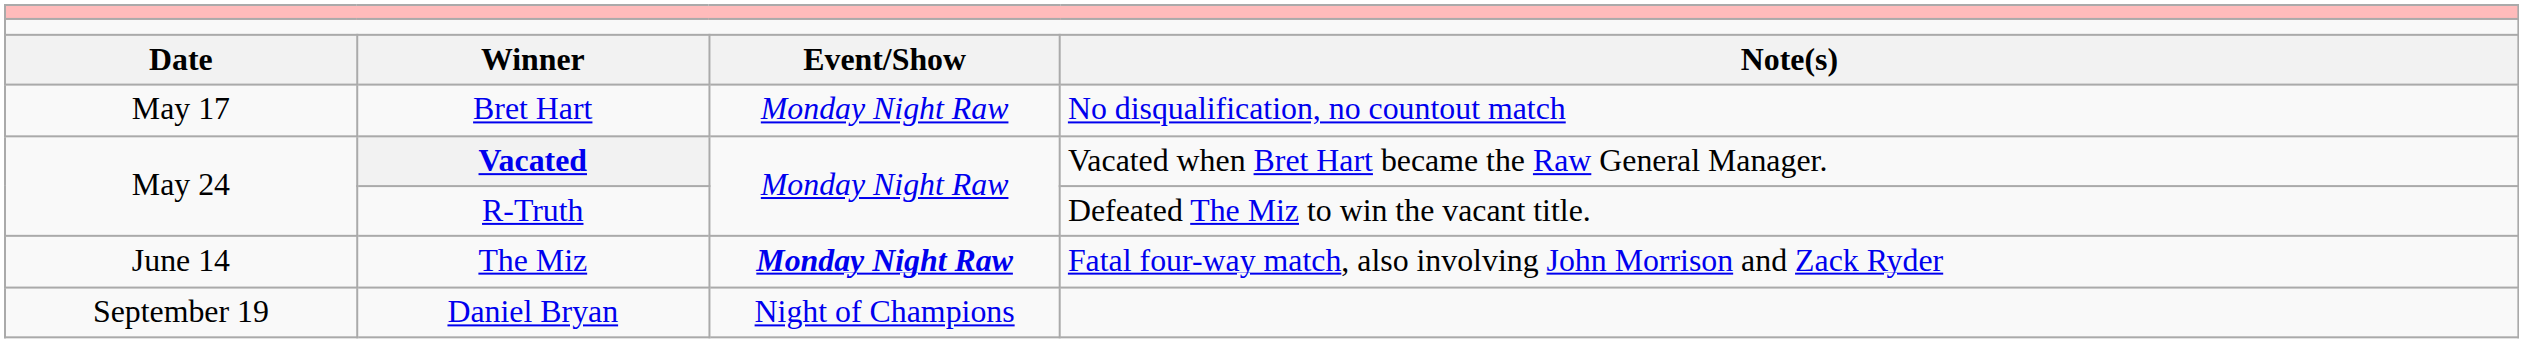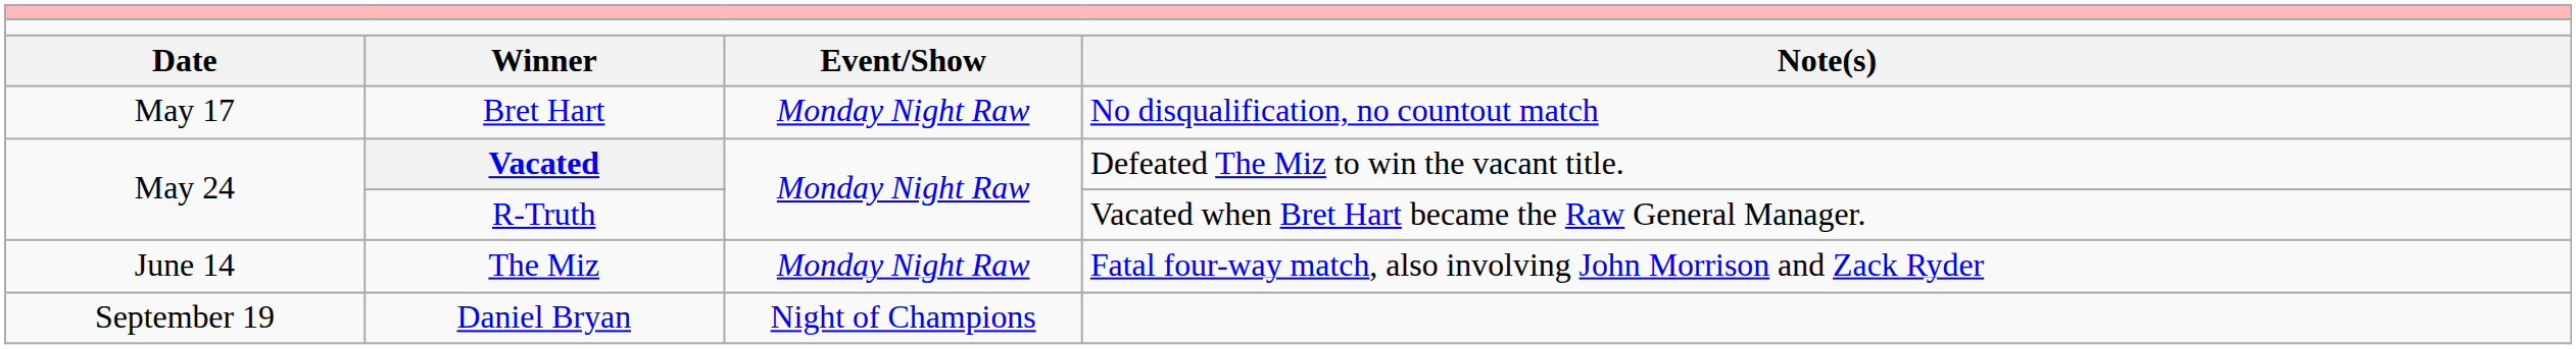Vacated | column 4: Vacated when Bret Hart became the Raw General Manager. -> Defeated The Miz to win the vacant title.
R-Truth | column 4: Defeated The Miz to win the vacant title. -> Vacated when Bret Hart became the Raw General Manager.
The Miz | column 3: bold -> normal
